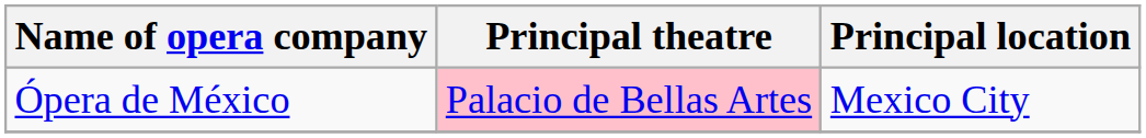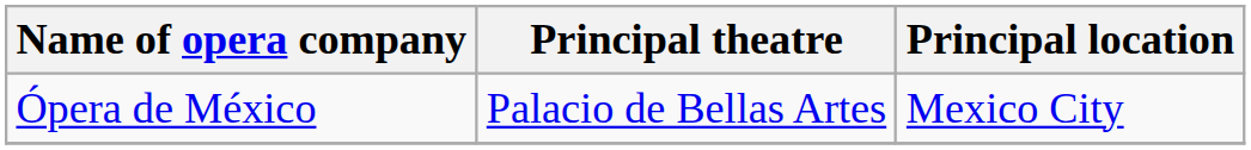Ópera de México | Principal theatre: pink background -> no background
